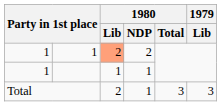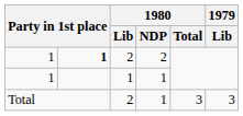row 3 | column 2: normal -> bold
row 3 | 1980 / Lib: lightsalmon background -> no background
